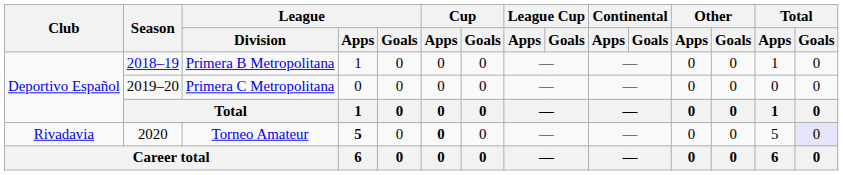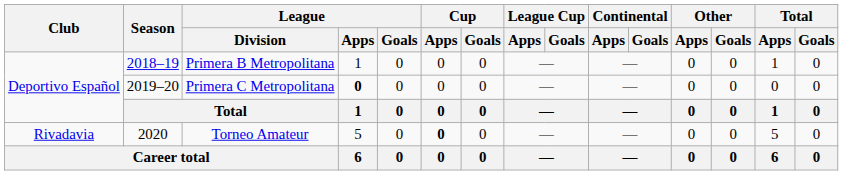Primera C Metropolitana | League / Apps: normal -> bold
Torneo Amateur | League / Apps: bold -> normal
Torneo Amateur | Total / Goals: lavender background -> no background
